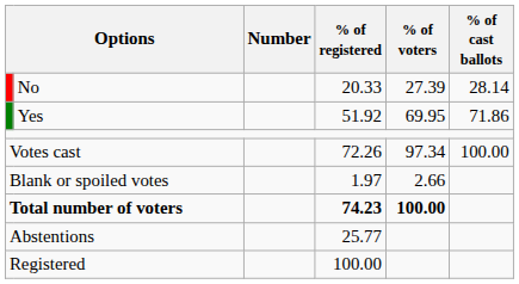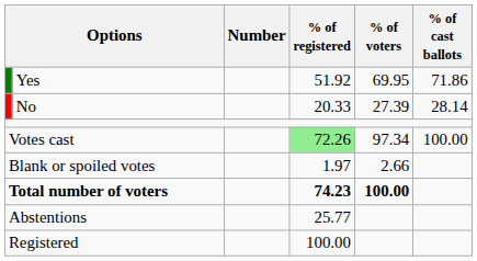rows swapped: Yes <-> No
Votes cast | % of registered: no background -> lightgreen background
